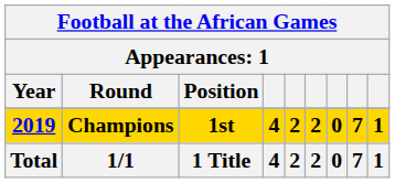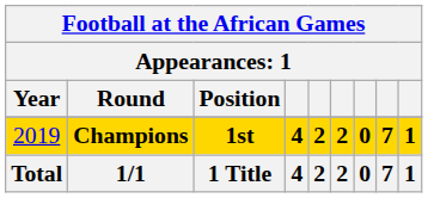Champions | Year: bold -> normal
